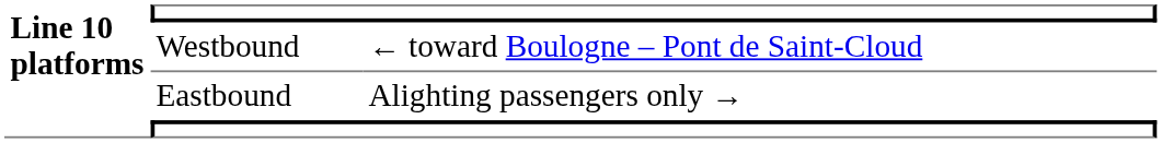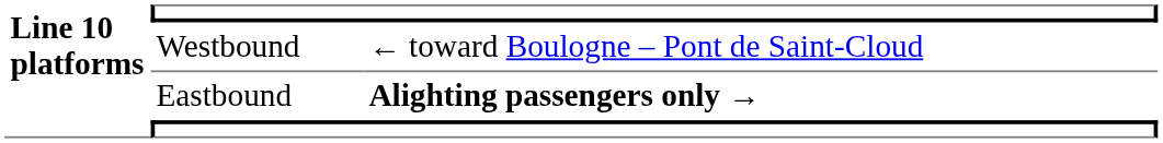Eastbound | column 3: normal -> bold
